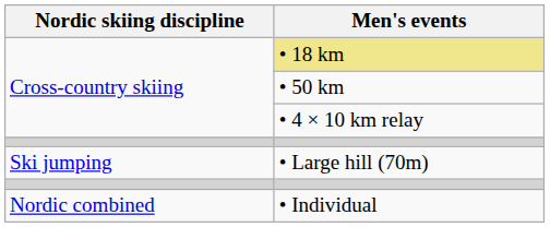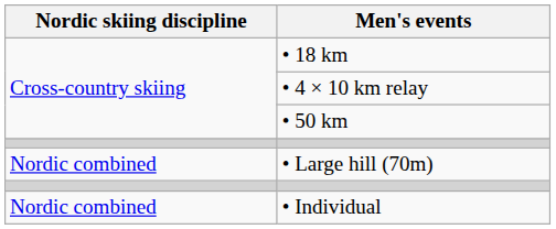row 2 | Men's events: khaki background -> no background
row 3 | Men's events: • 50 km -> • 4 × 10 km relay
row 4 | Men's events: • 4 × 10 km relay -> • 50 km
row 6 | Nordic skiing discipline: Ski jumping -> Nordic combined
